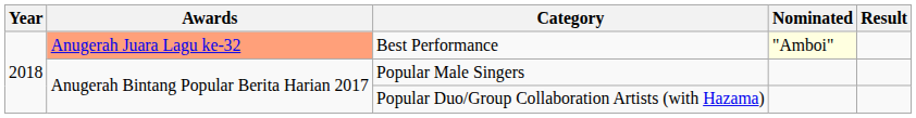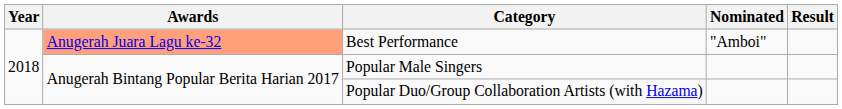Best Performance | Nominated: lightyellow background -> no background
